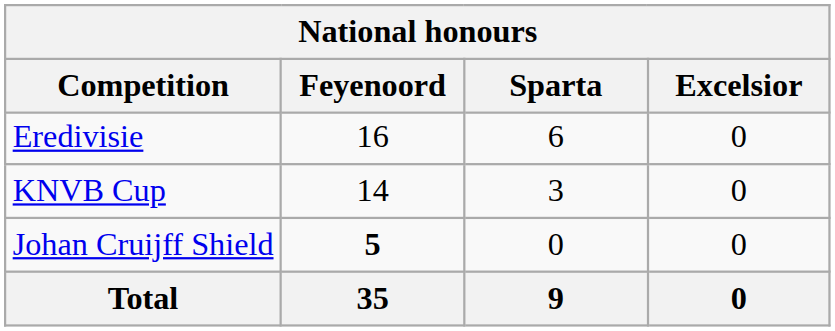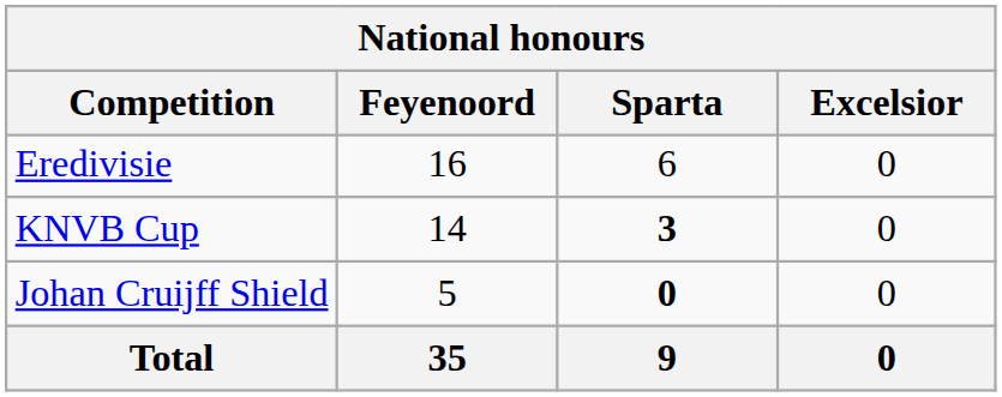KNVB Cup | Sparta: normal -> bold
Johan Cruijff Shield | Feyenoord: bold -> normal
Johan Cruijff Shield | Sparta: normal -> bold
